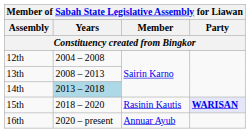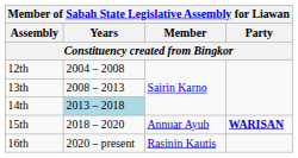15th | Member: Rasinin Kautis -> Annuar Ayub
15th | Party: lavender background -> no background
16th | Member: Annuar Ayub -> Rasinin Kautis
